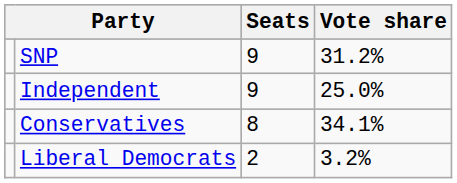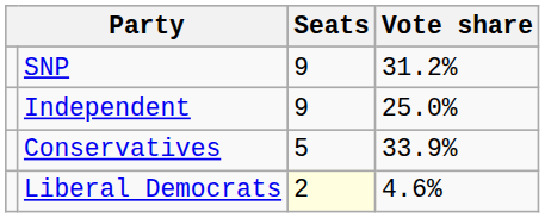Conservatives | Seats: 8 -> 5
Conservatives | Vote share: 34.1% -> 33.9%
Liberal Democrats | Seats: no background -> lightyellow background
Liberal Democrats | Vote share: 3.2% -> 4.6%
